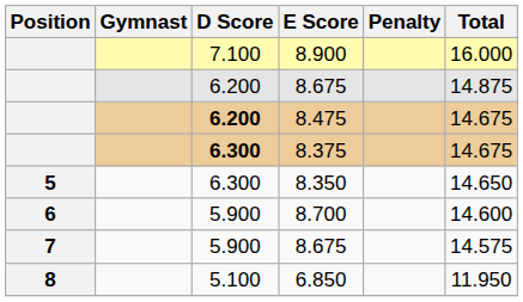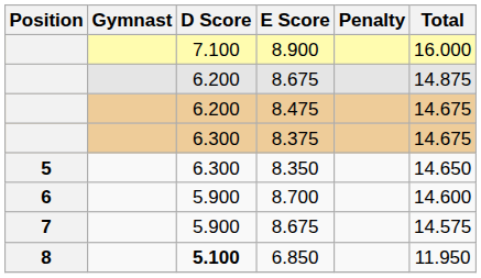8.475 | D Score: bold -> normal
8.375 | D Score: bold -> normal
6.850 | D Score: normal -> bold
